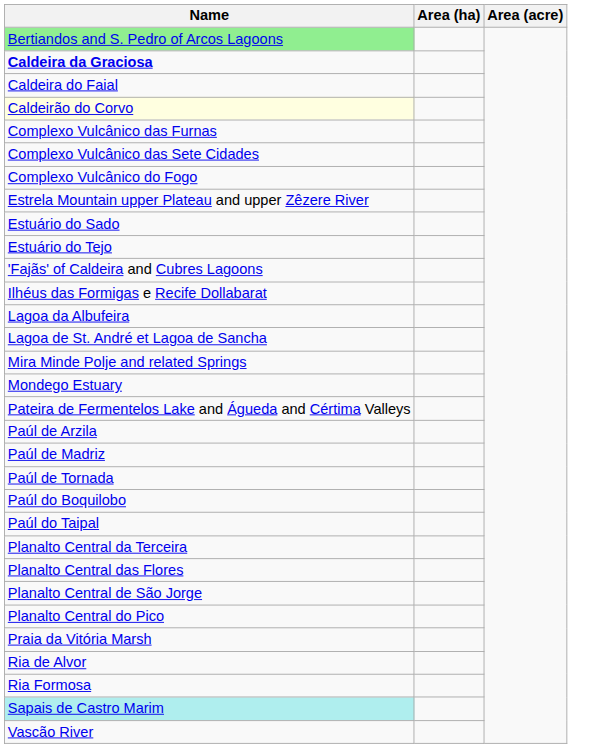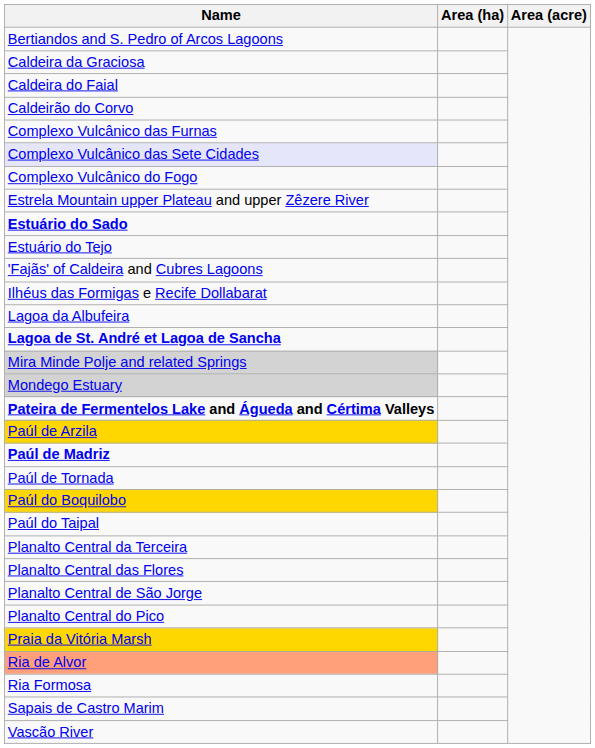Bertiandos and S. Pedro of Arcos Lagoons | Name: lightgreen background -> no background
Caldeira da Graciosa | Name: bold -> normal
Caldeirão do Corvo | Name: lightyellow background -> no background
Complexo Vulcânico das Sete Cidades | Name: no background -> lavender background
Estuário do Sado | Name: normal -> bold
Lagoa de St. André et Lagoa de Sancha | Name: normal -> bold
Mira Minde Polje and related Springs | Name: no background -> lightgrey background
Mondego Estuary | Name: no background -> lightgrey background
Pateira de Fermentelos Lake and Águeda and Cértima Valleys | Name: normal -> bold
Paúl de Arzila | Name: no background -> gold background
Paúl de Madriz | Name: normal -> bold
Paúl do Boquilobo | Name: no background -> gold background
Praia da Vitória Marsh | Name: no background -> gold background
Ria de Alvor | Name: no background -> lightsalmon background
Sapais de Castro Marim | Name: paleturquoise background -> no background
